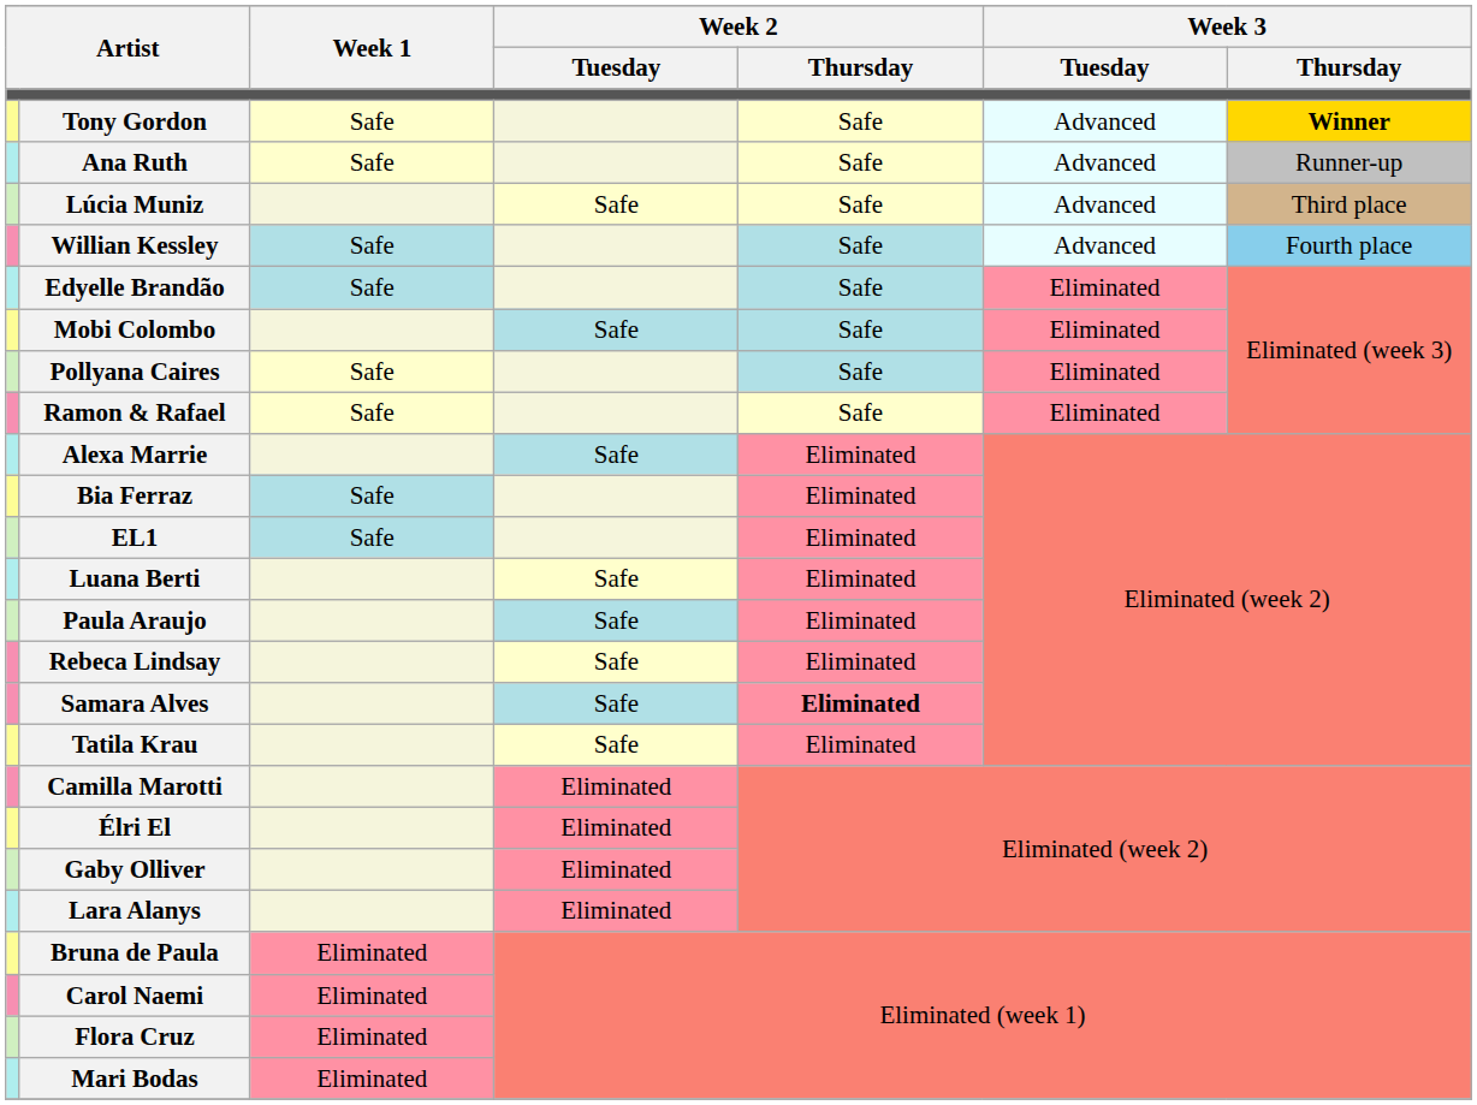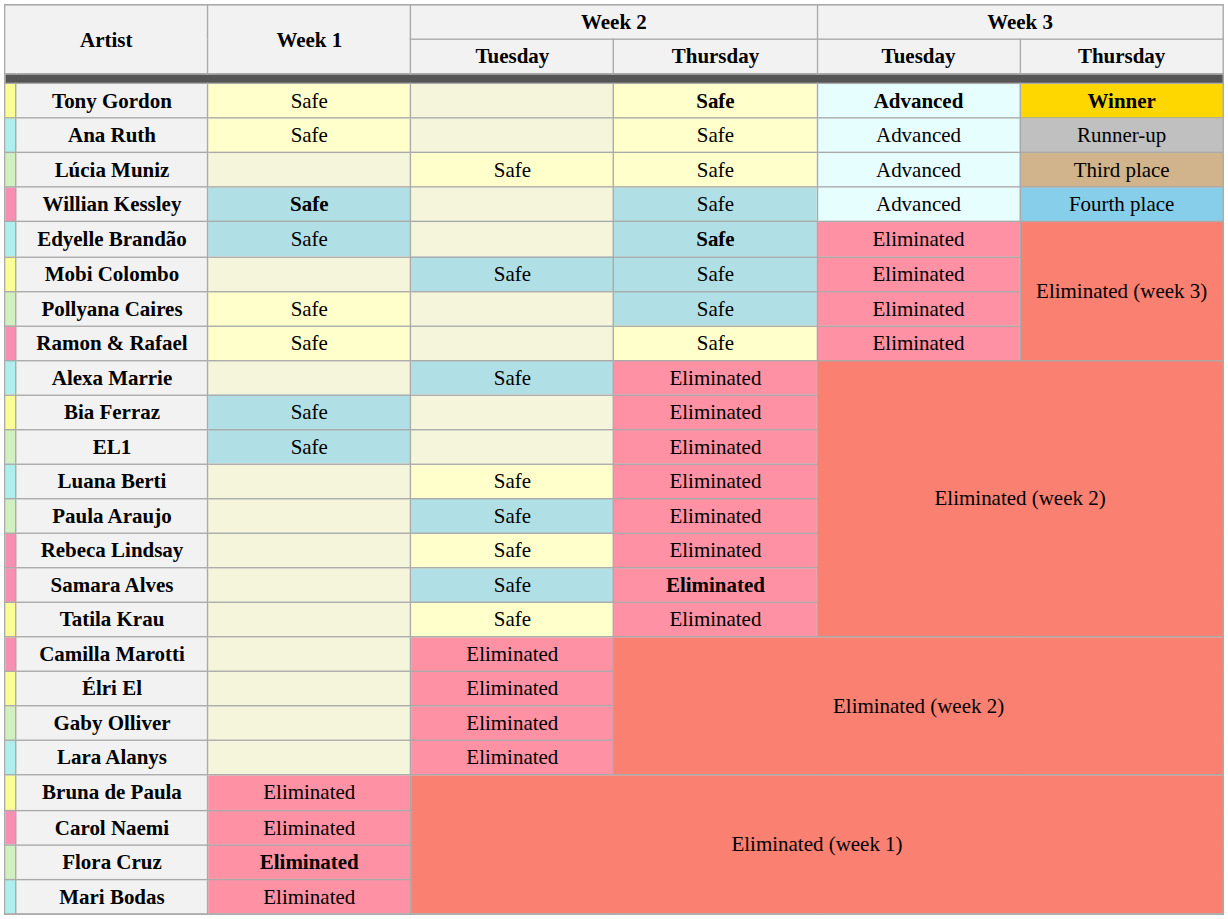Tony Gordon | Week 2 / Thursday: normal -> bold
Tony Gordon | Week 3 / Tuesday: normal -> bold
Willian Kessley | Week 1: normal -> bold
Edyelle Brandão | Week 2 / Thursday: normal -> bold
Flora Cruz | Week 1: normal -> bold
